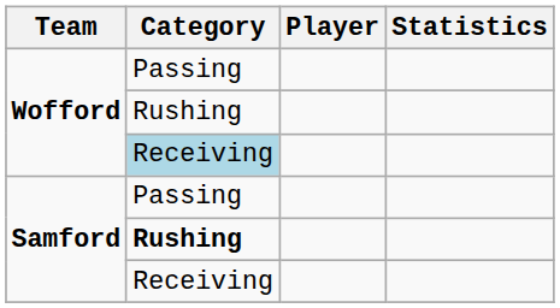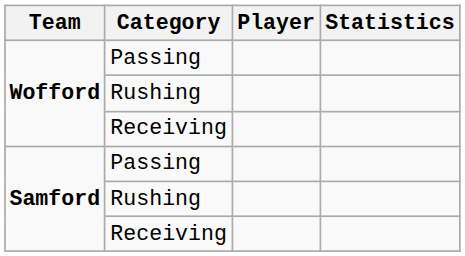Wofford / Receiving | Category: lightblue background -> no background
Samford / Rushing | Category: bold -> normal
